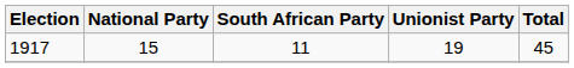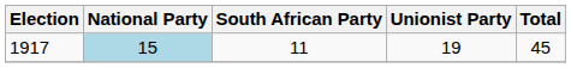1917 | National Party: no background -> lightblue background
